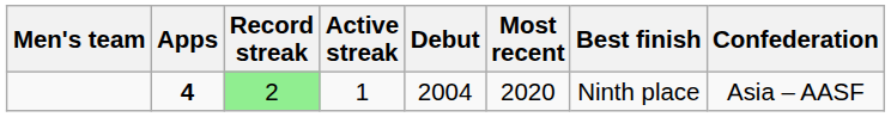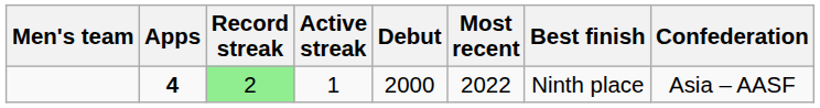row 2 | Debut: 2004 -> 2000
row 2 | Most recent: 2020 -> 2022
